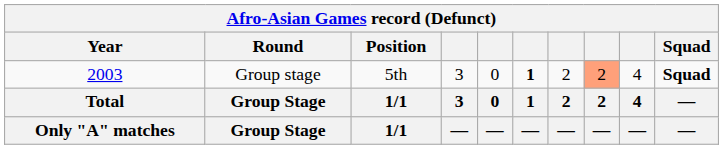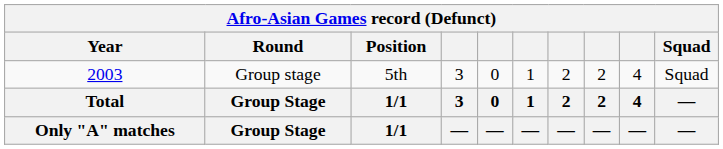Group stage | column 6: bold -> normal
Group stage | column 8: lightsalmon background -> no background
Group stage | Squad: bold -> normal
